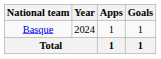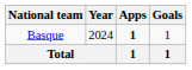Basque | Apps: normal -> bold
